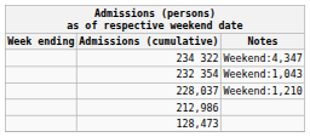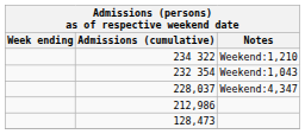234 322 | Notes: Weekend:4,347 -> Weekend:1,210
228,037 | Notes: Weekend:1,210 -> Weekend:4,347
